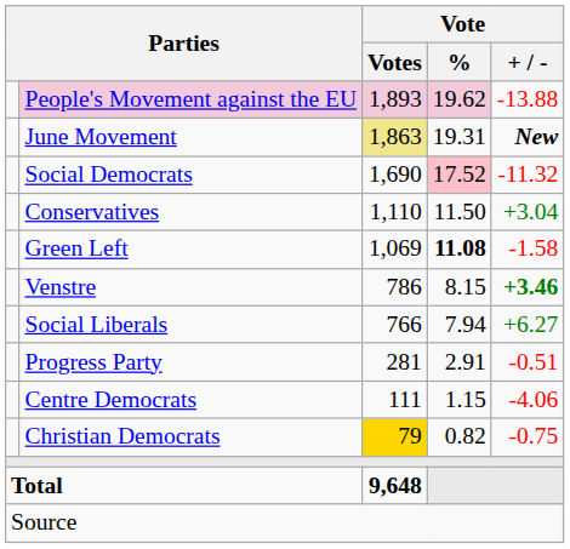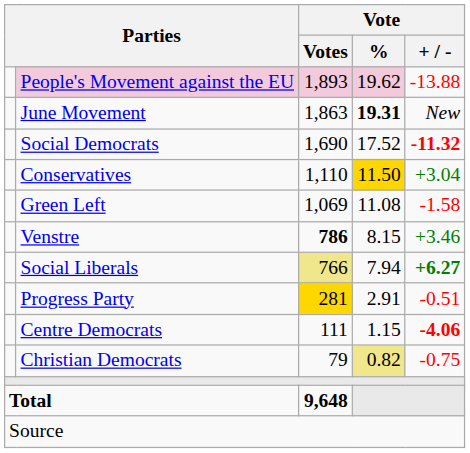June Movement | Vote / Votes: khaki background -> no background
June Movement | Vote / %: normal -> bold
June Movement | Vote / + / -: bold -> normal
Social Democrats | Vote / %: pink background -> no background
Social Democrats | Vote / + / -: normal -> bold
Conservatives | Vote / %: no background -> gold background
Green Left | Vote / %: bold -> normal
Venstre | Vote / Votes: normal -> bold
Venstre | Vote / + / -: bold -> normal
Social Liberals | Vote / Votes: no background -> khaki background
Social Liberals | Vote / + / -: normal -> bold
Progress Party | Vote / Votes: no background -> gold background
Centre Democrats | Vote / + / -: normal -> bold
Christian Democrats | Vote / Votes: gold background -> no background
Christian Democrats | Vote / %: no background -> khaki background
